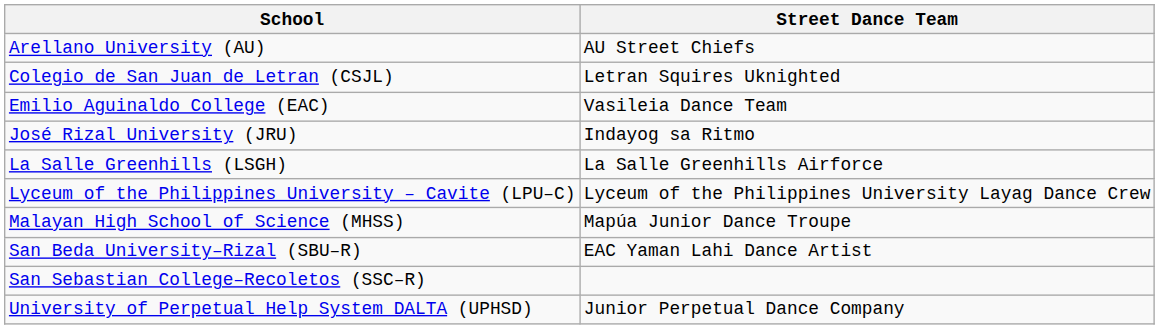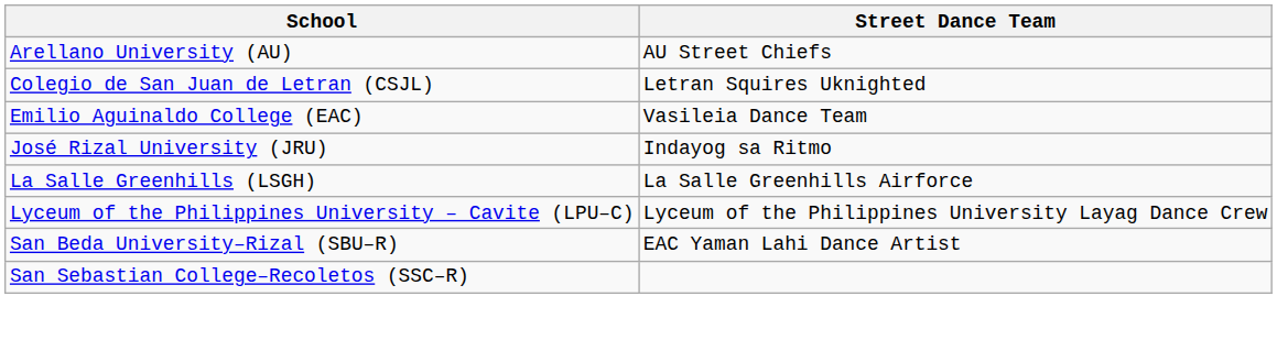- row: Malayan High School of Science (MHSS) | Mapúa Junior Dance Troupe
- row: University of Perpetual Help System DALTA (UPHSD) | Junior Perpetual Dance Company
